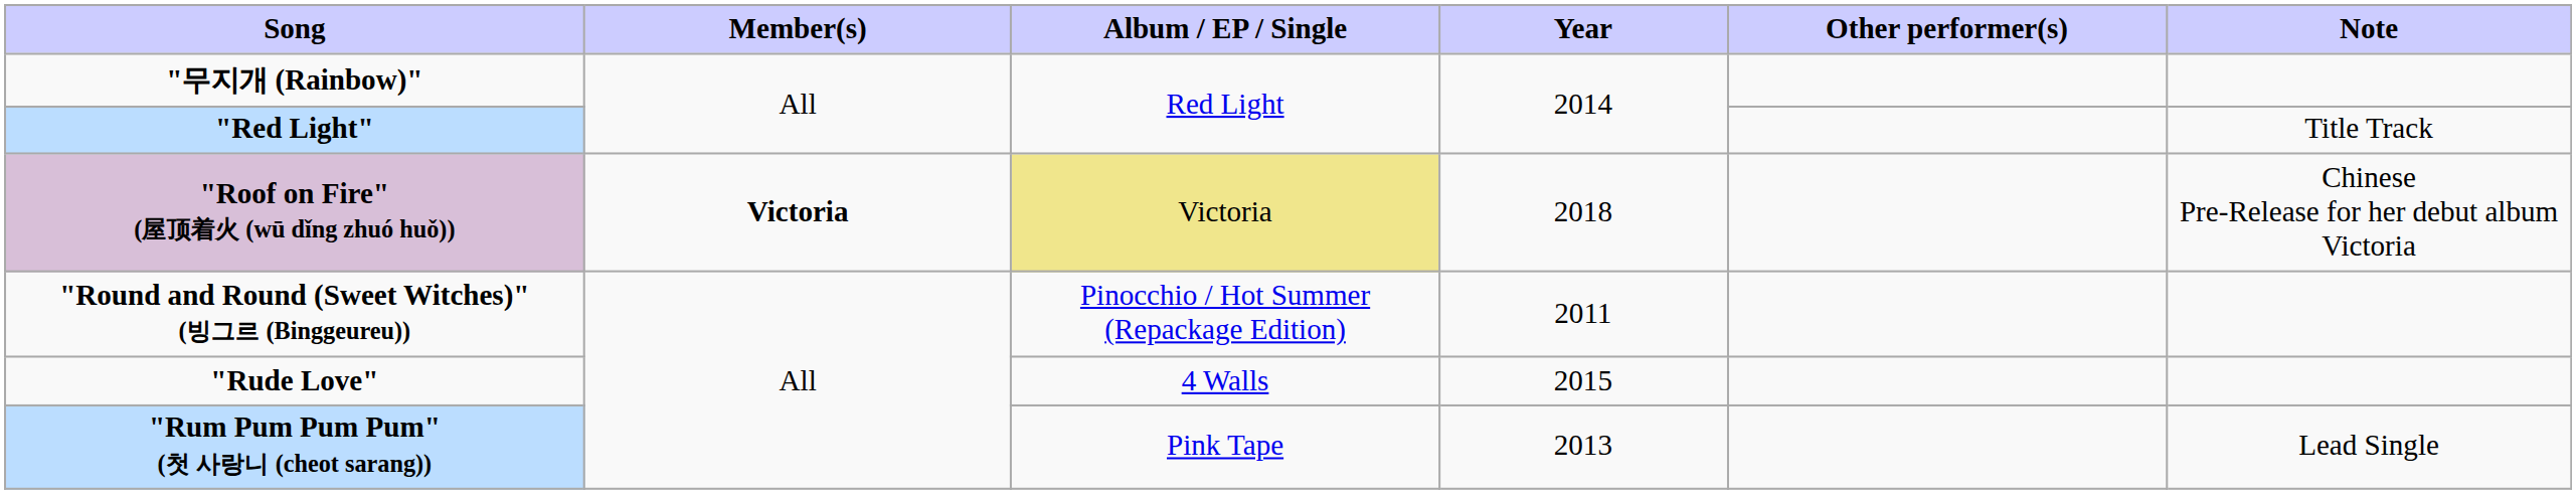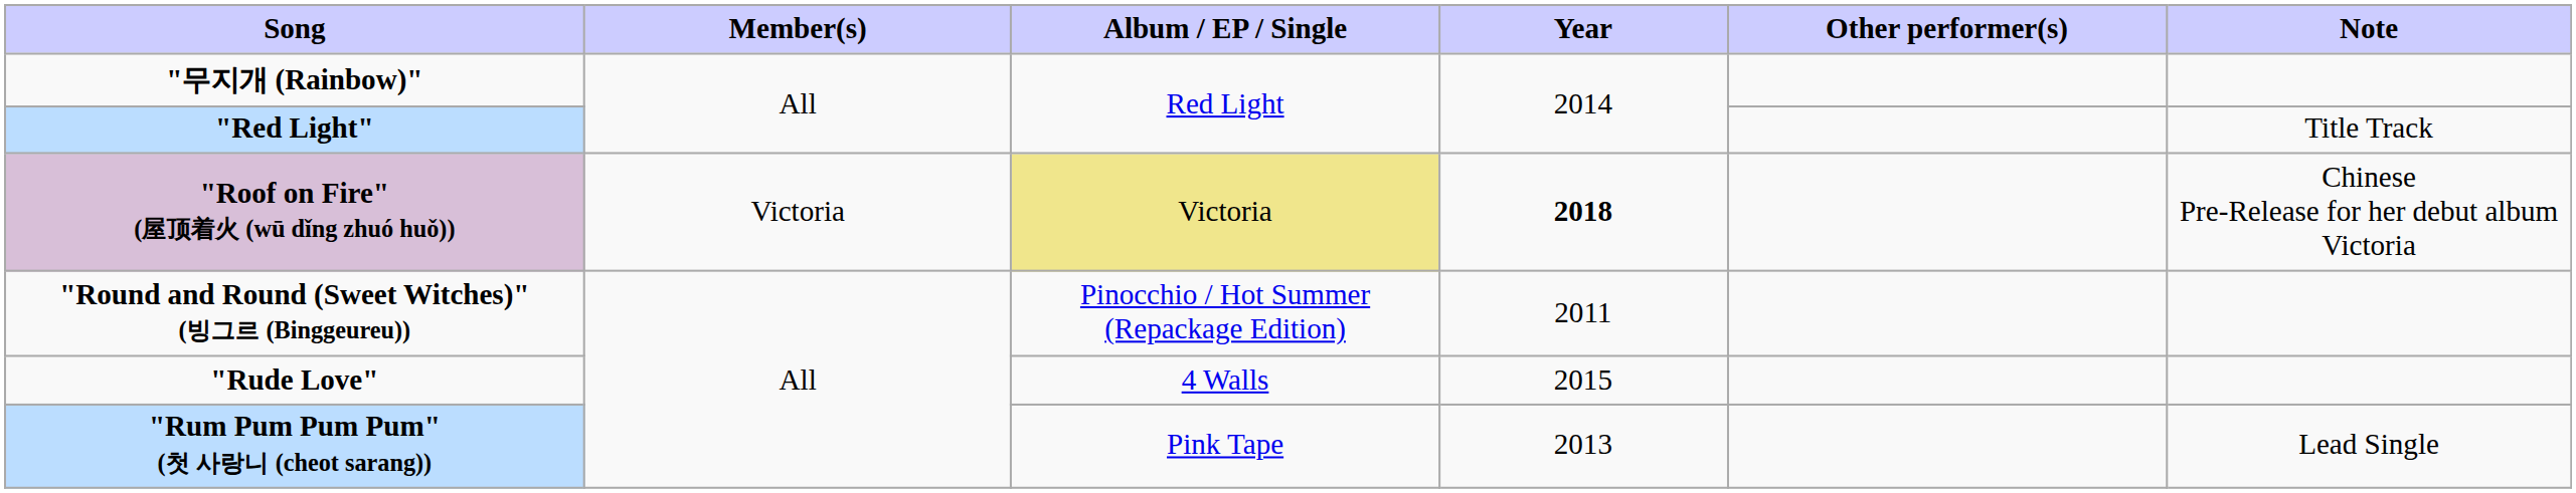"Roof on Fire" (屋顶着火 (wū dǐng zhuó huǒ)) | Member(s): bold -> normal
"Roof on Fire" (屋顶着火 (wū dǐng zhuó huǒ)) | Year: normal -> bold
